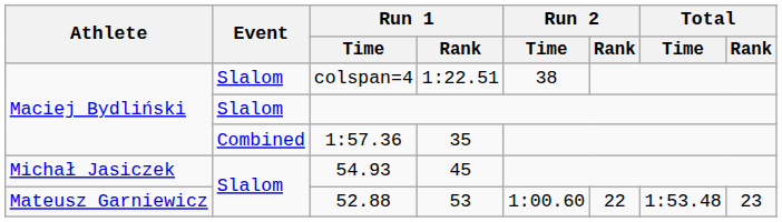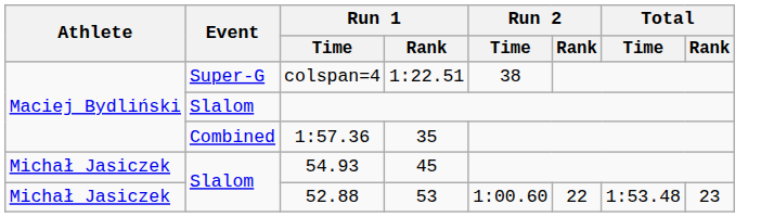colspan=4 | Event: Slalom -> Super-G
52.88 | Athlete: Mateusz Garniewicz -> Michał Jasiczek
